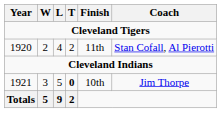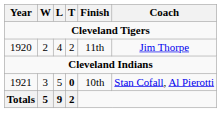1920 | Coach: Stan Cofall, Al Pierotti -> Jim Thorpe
1921 | Coach: Jim Thorpe -> Stan Cofall, Al Pierotti
